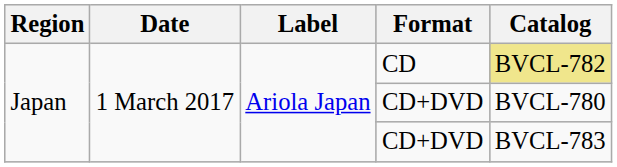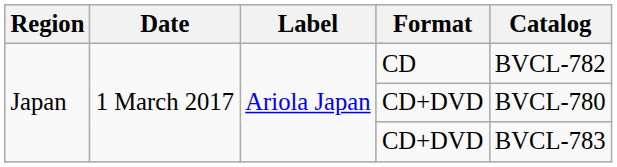CD | Catalog: khaki background -> no background
